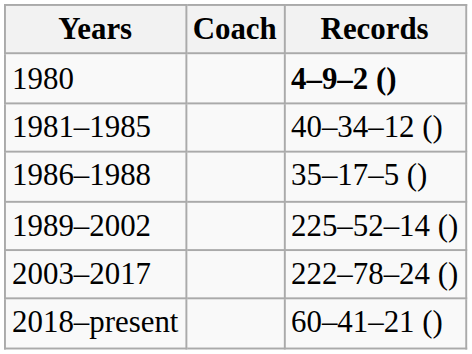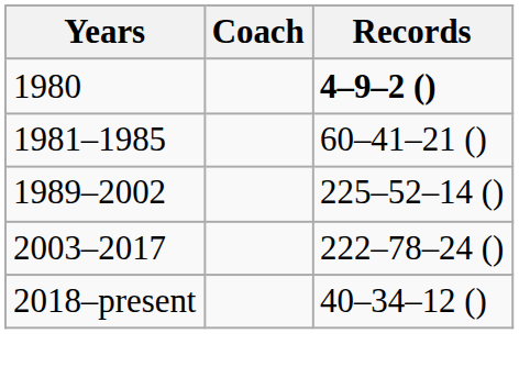1981–1985 | Records: 40–34–12 () -> 60–41–21 ()
- row: 1986–1988 | 35–17–5 ()
2018–present | Records: 60–41–21 () -> 40–34–12 ()
